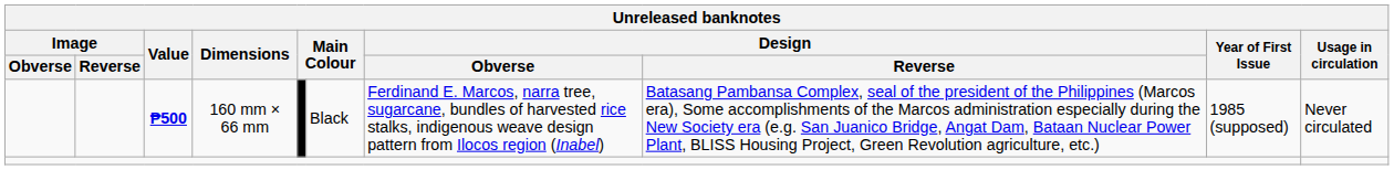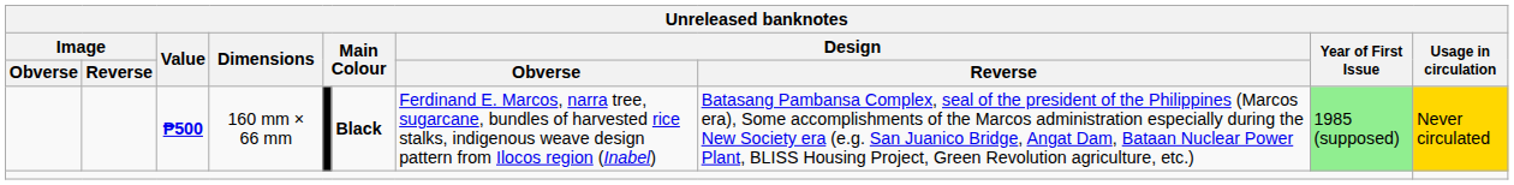160 mm × 66 mm | column 6: normal -> bold
160 mm × 66 mm | Year of First Issue: no background -> lightgreen background
160 mm × 66 mm | Usage in circulation: no background -> gold background
